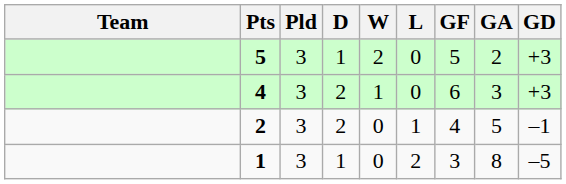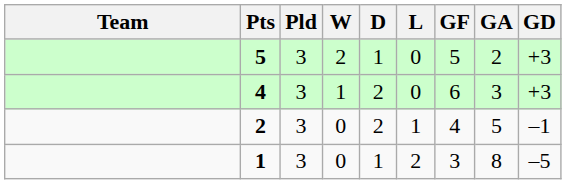columns swapped: W <-> D
